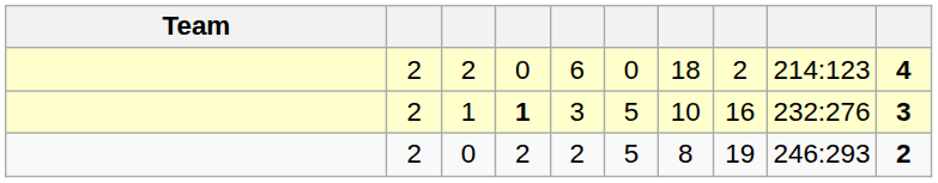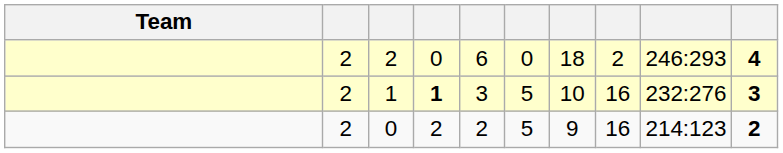row 2 | column 9: 214:123 -> 246:293
row 4 | column 7: 8 -> 9
row 4 | column 8: 19 -> 16
row 4 | column 9: 246:293 -> 214:123
